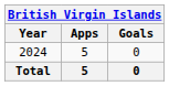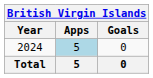2024 | Apps: no background -> lightblue background
